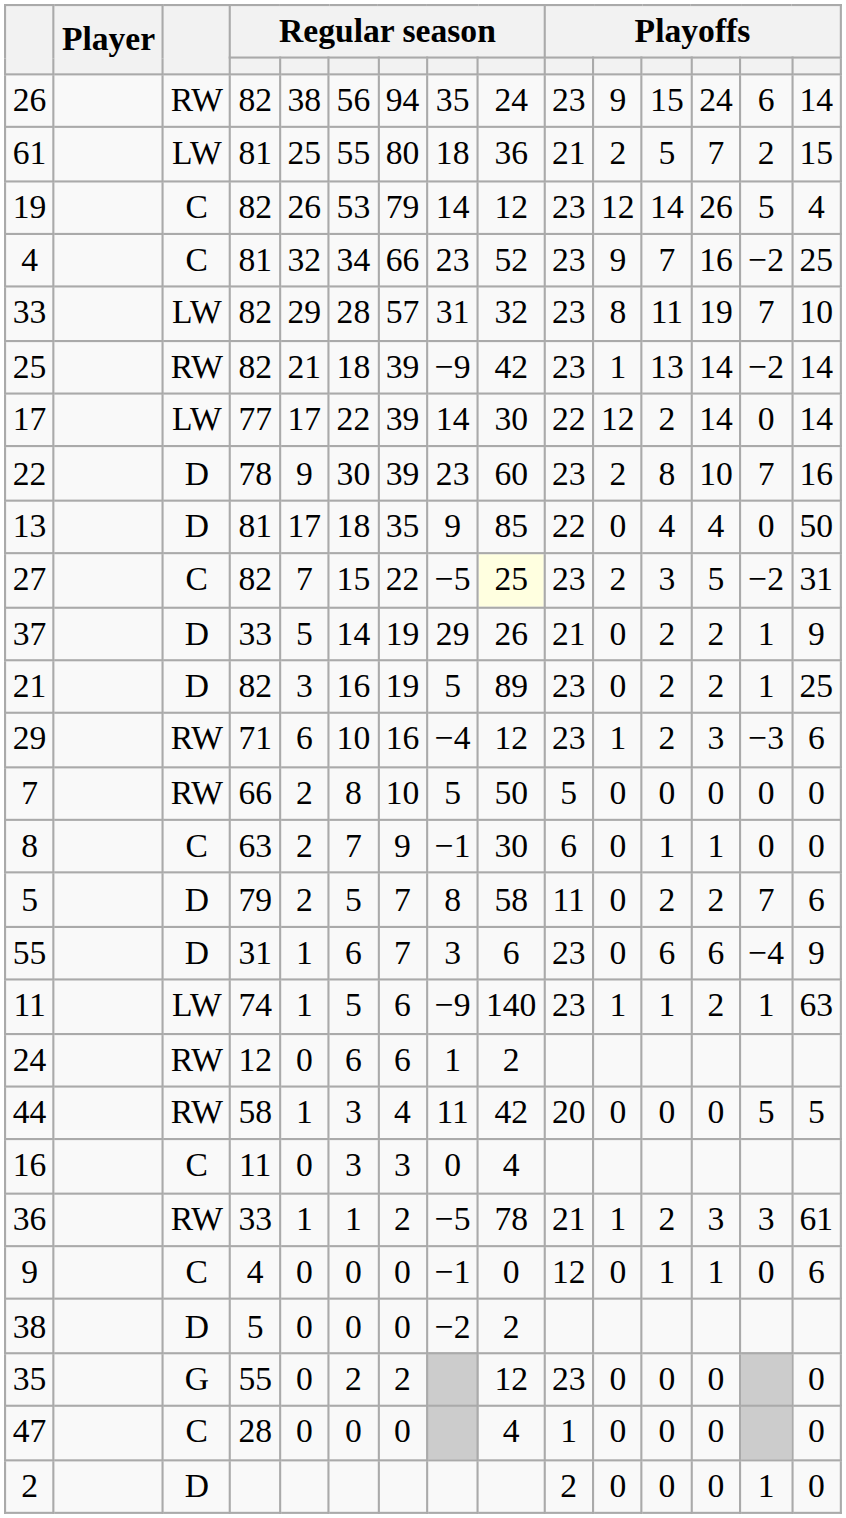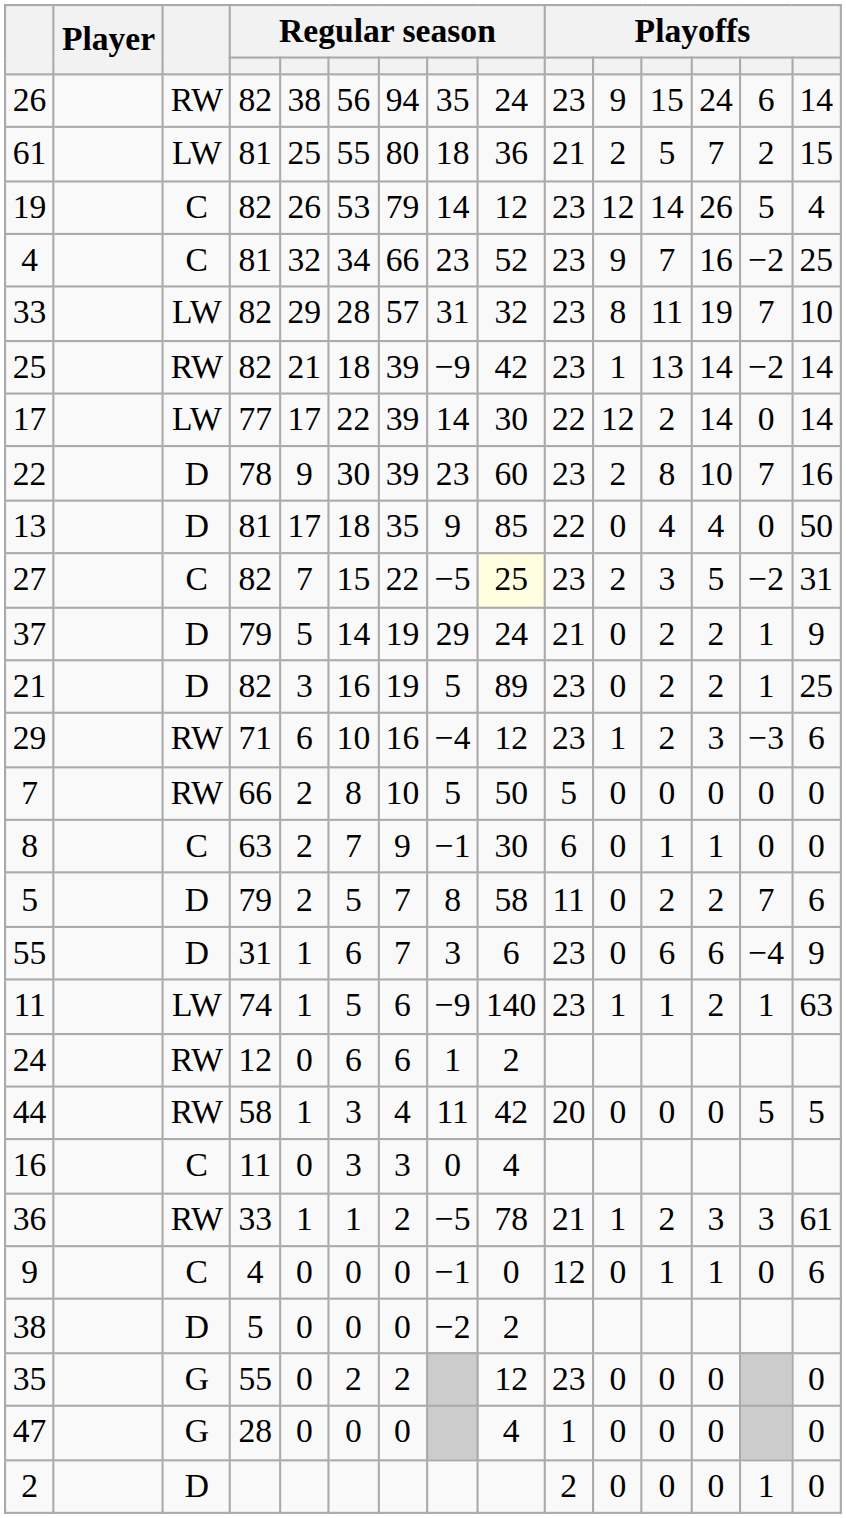37 | column 4: 33 -> 79
37 | column 9: 26 -> 24
47 | column 3: C -> G
